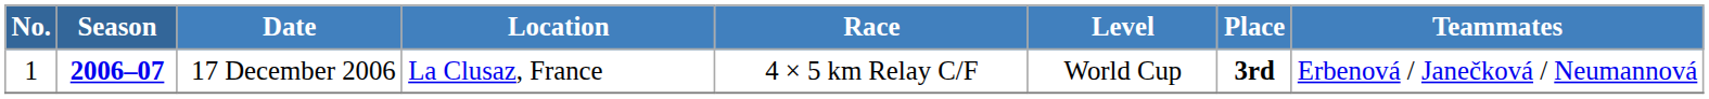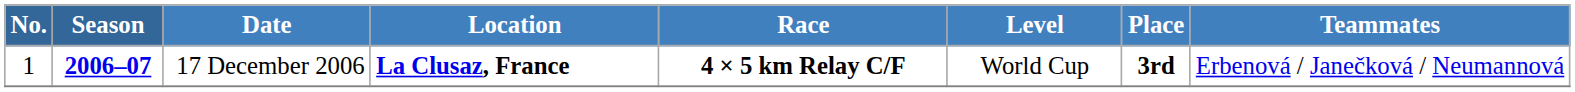17 December 2006 | Location: normal -> bold
17 December 2006 | Race: normal -> bold
